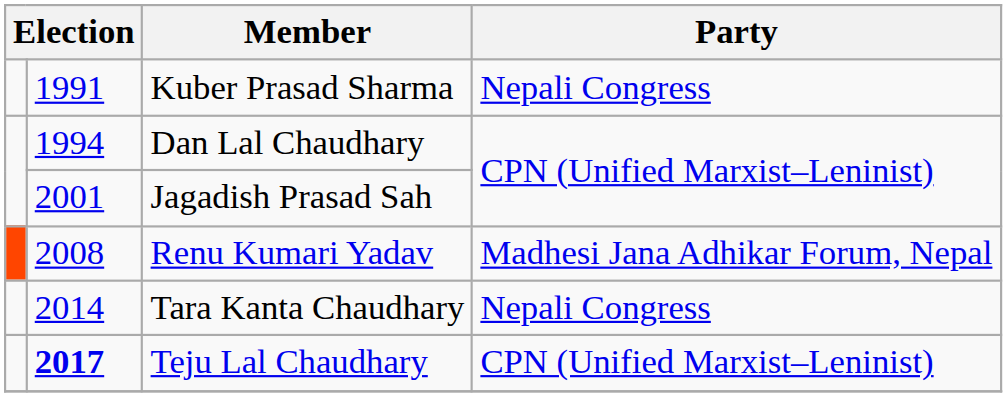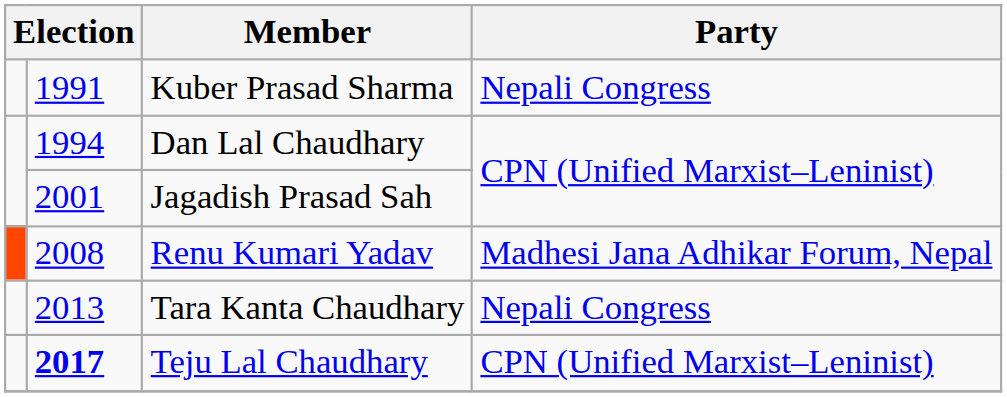Tara Kanta Chaudhary | column 2: 2014 -> 2013
